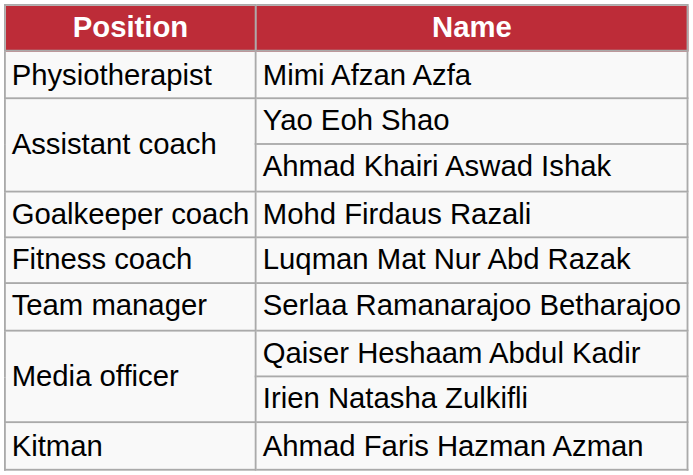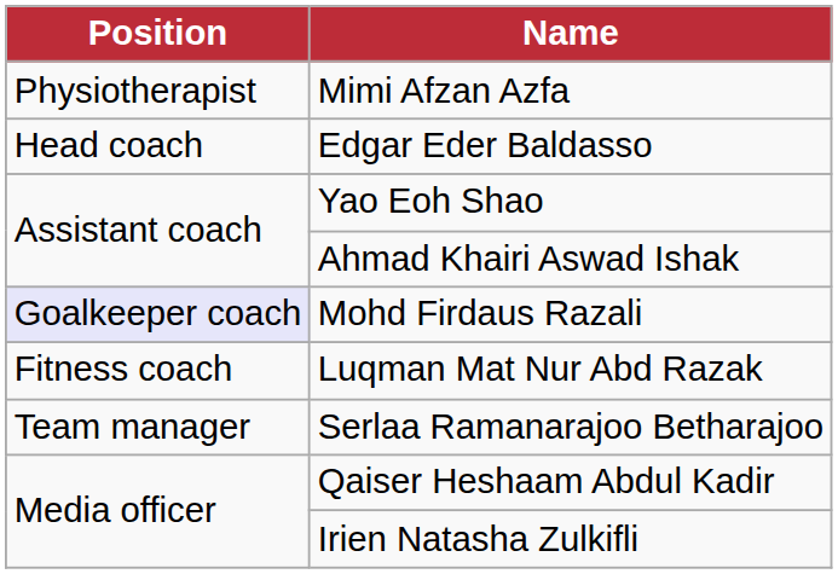+ row: Head coach | Edgar Eder Baldasso
Mohd Firdaus Razali | Position: no background -> lavender background
- row: Kitman | Ahmad Faris Hazman Azman
